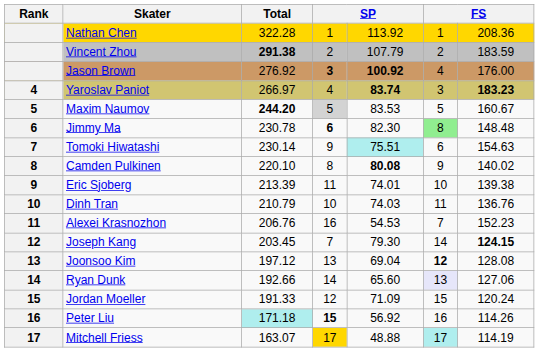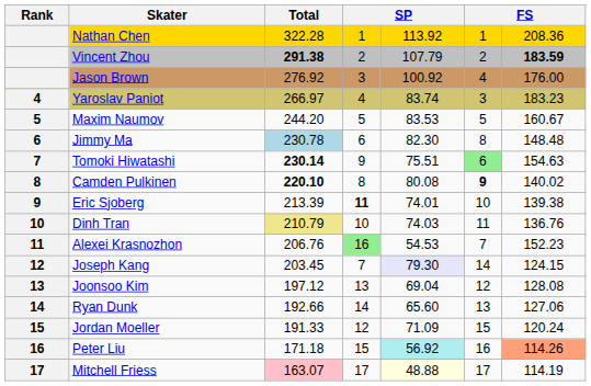Vincent Zhou | column 7: normal -> bold
Jason Brown | column 4: bold -> normal
Jason Brown | column 5: bold -> normal
Yaroslav Paniot | column 5: bold -> normal
Yaroslav Paniot | column 7: bold -> normal
Maxim Naumov | Total: bold -> normal
Maxim Naumov | column 4: lightgrey background -> no background
Jimmy Ma | Total: no background -> lightblue background
Jimmy Ma | column 4: bold -> normal
Jimmy Ma | column 6: lightgreen background -> no background
Tomoki Hiwatashi | Total: normal -> bold
Tomoki Hiwatashi | column 5: paleturquoise background -> no background
Tomoki Hiwatashi | column 6: no background -> lightgreen background
Camden Pulkinen | Total: normal -> bold
Camden Pulkinen | column 5: bold -> normal
Camden Pulkinen | column 6: normal -> bold
Eric Sjoberg | column 4: normal -> bold
Dinh Tran | Total: no background -> khaki background
Alexei Krasnozhon | column 4: no background -> lightgreen background
Joseph Kang | column 5: no background -> lavender background
Joseph Kang | column 7: bold -> normal
Joonsoo Kim | column 6: bold -> normal
Ryan Dunk | column 6: lavender background -> no background
Peter Liu | Total: paleturquoise background -> no background
Peter Liu | column 4: bold -> normal
Peter Liu | column 5: no background -> paleturquoise background
Peter Liu | column 7: no background -> lightsalmon background
Mitchell Friess | Total: no background -> pink background
Mitchell Friess | column 4: gold background -> no background
Mitchell Friess | column 5: no background -> lightyellow background
Mitchell Friess | column 6: paleturquoise background -> no background
